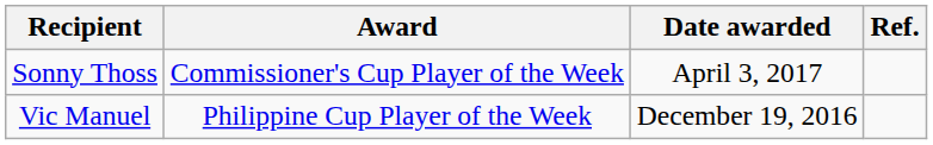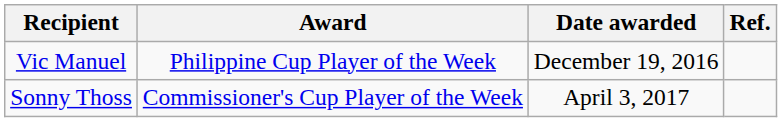rows swapped: Vic Manuel <-> Sonny Thoss
